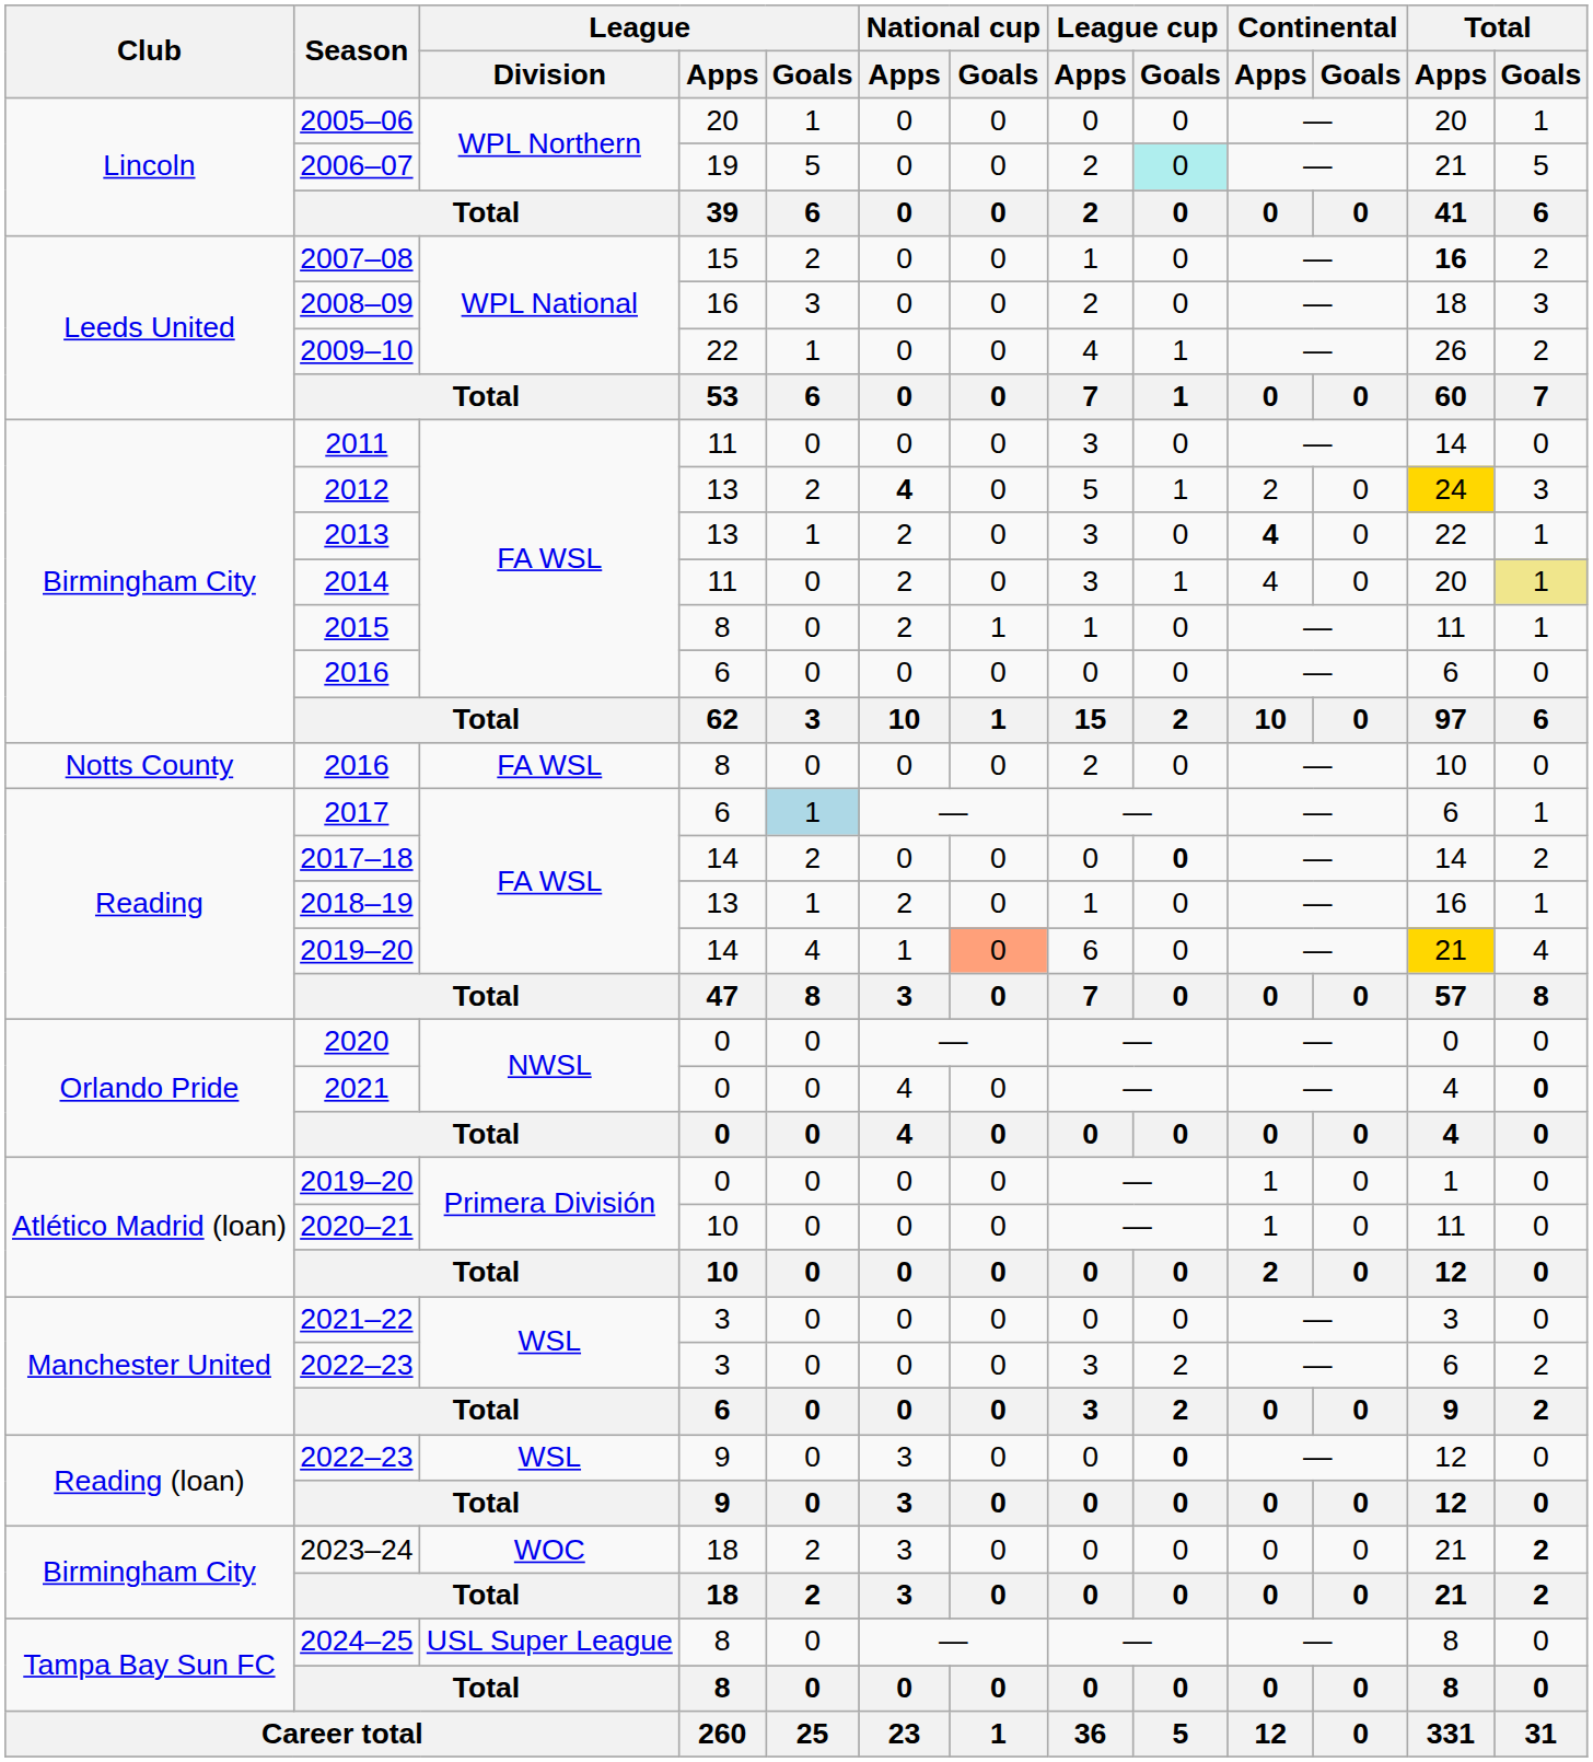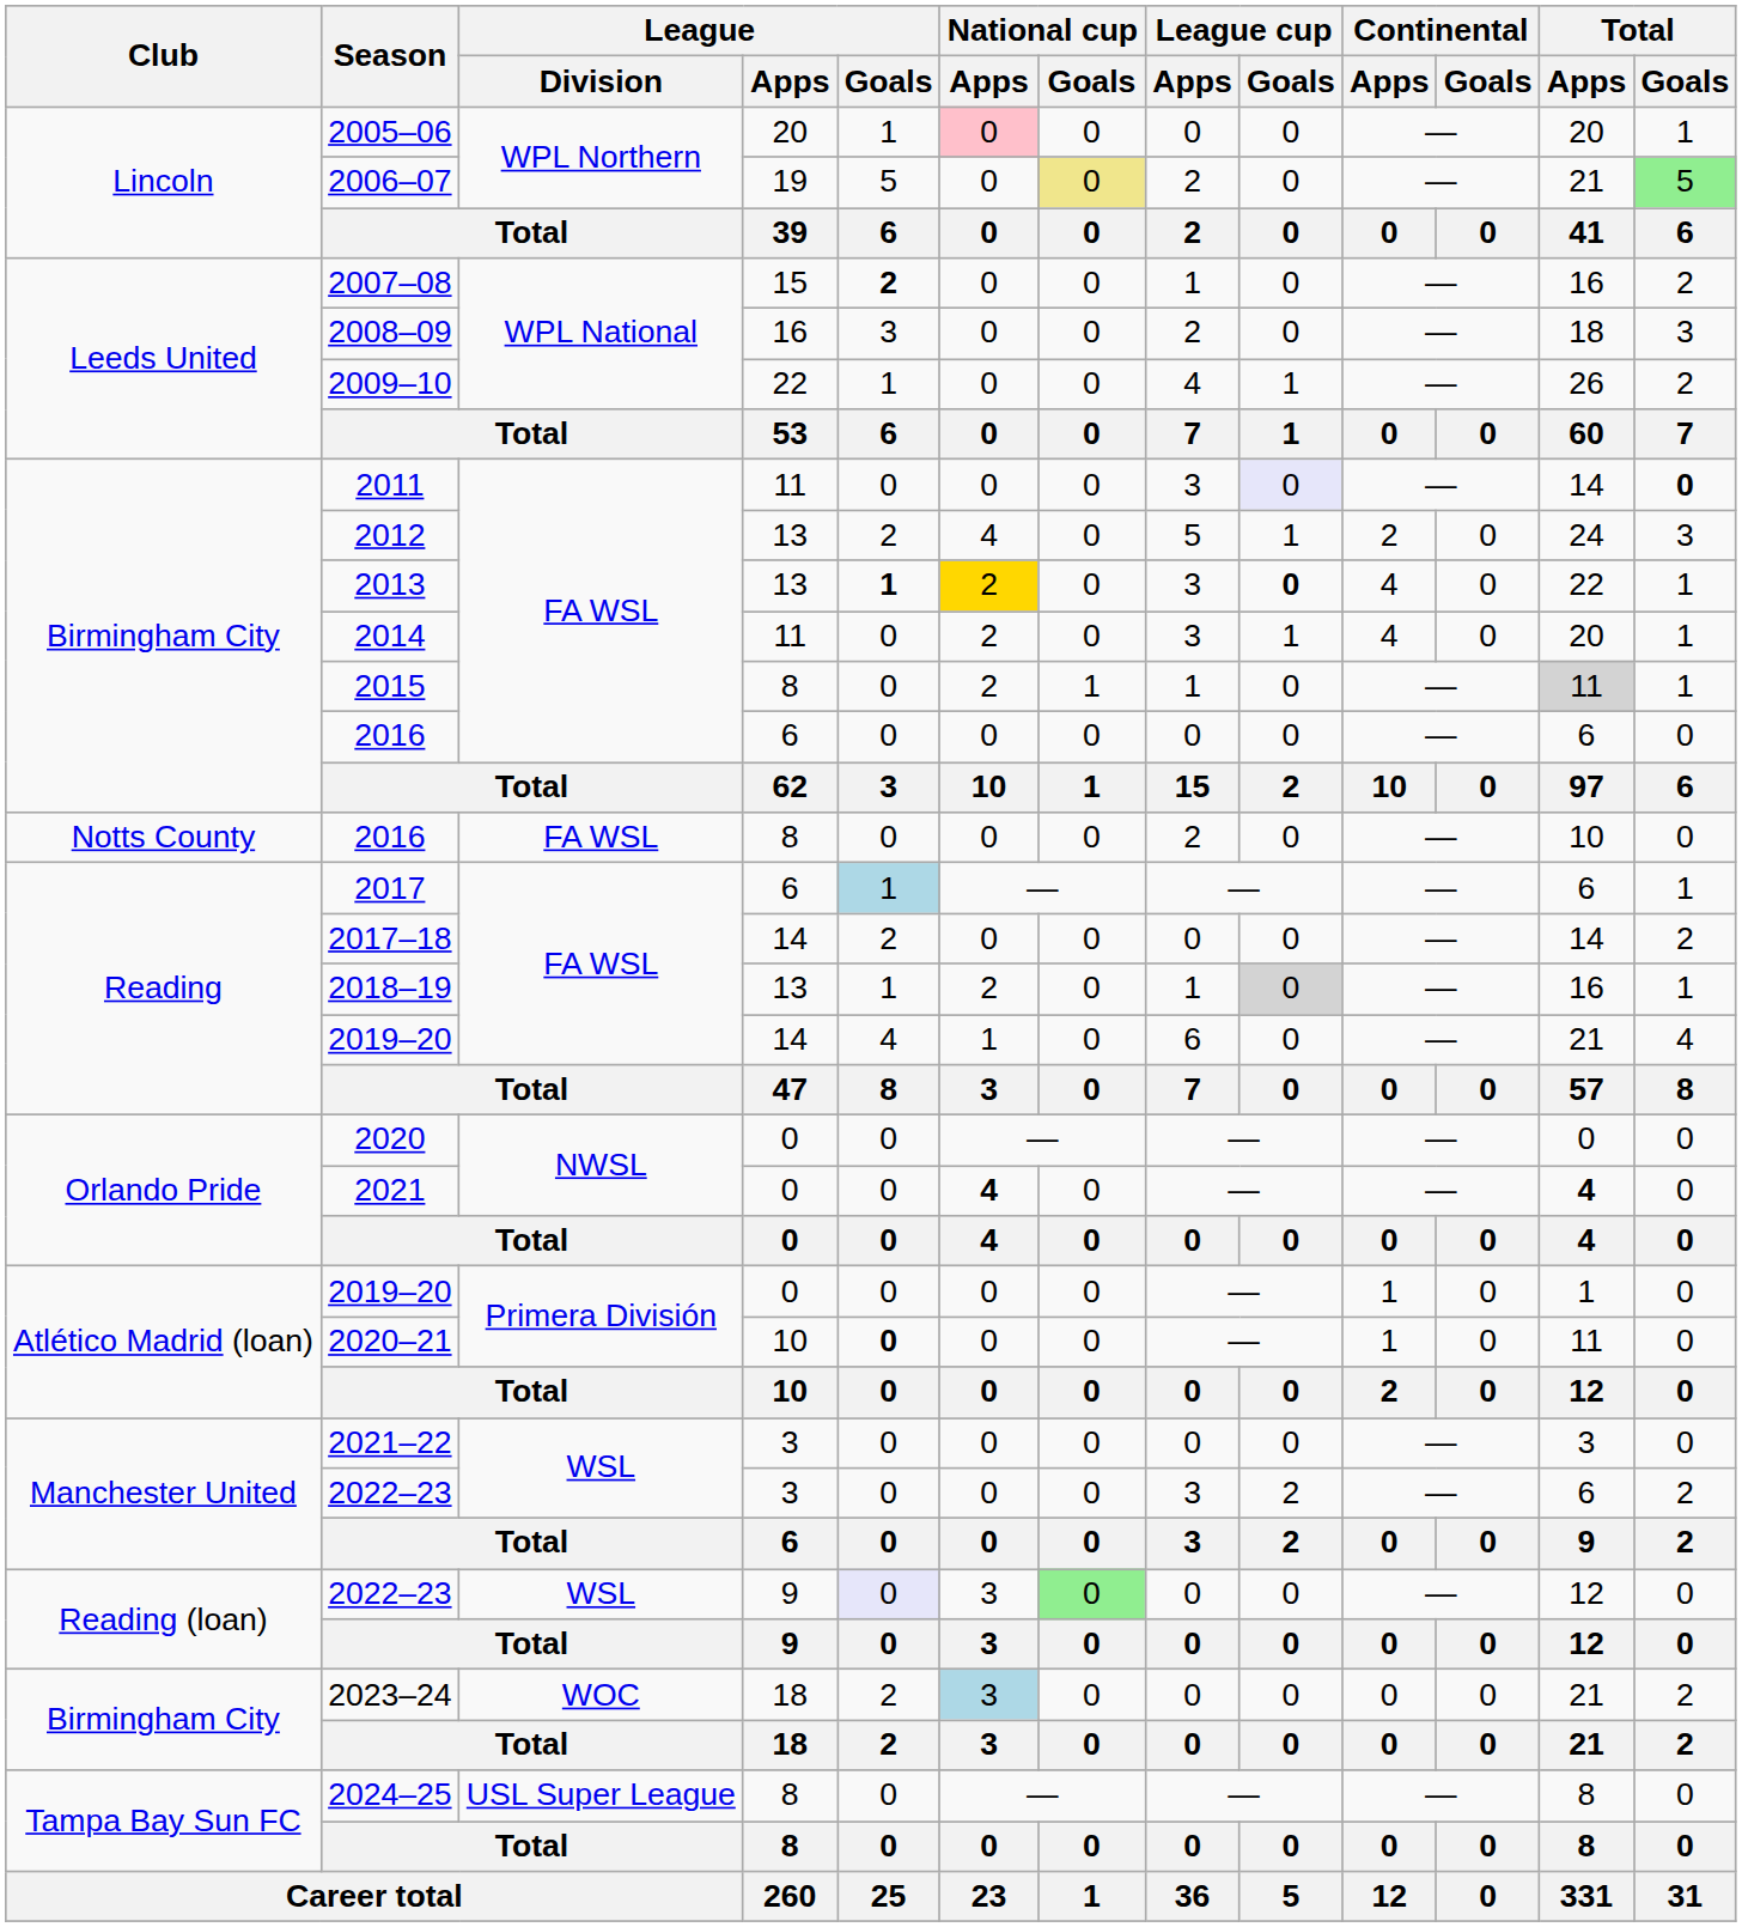2005–06 | National cup / Apps: no background -> pink background
2006–07 | National cup / Goals: no background -> khaki background
2006–07 | League cup / Goals: paleturquoise background -> no background
2006–07 | Total / Goals: no background -> lightgreen background
2007–08 | League / Goals: normal -> bold
2007–08 | Total / Apps: bold -> normal
2011 | League cup / Goals: no background -> lavender background
2011 | Total / Goals: normal -> bold
2012 | National cup / Apps: bold -> normal
2012 | Total / Apps: gold background -> no background
2013 | League / Goals: normal -> bold
2013 | National cup / Apps: no background -> gold background
2013 | League cup / Goals: normal -> bold
2013 | Continental / Apps: bold -> normal
2014 | Total / Goals: khaki background -> no background
2015 | Total / Apps: no background -> lightgrey background
2017–18 | League cup / Goals: bold -> normal
2018–19 | League cup / Goals: no background -> lightgrey background
2019–20 / 14 | National cup / Goals: lightsalmon background -> no background
2019–20 / 14 | Total / Apps: gold background -> no background
2021 | National cup / Apps: normal -> bold
2021 | Total / Apps: normal -> bold
2021 | Total / Goals: bold -> normal
2020–21 | League / Goals: normal -> bold
2022–23 / 9 | League / Goals: no background -> lavender background
2022–23 / 9 | National cup / Goals: no background -> lightgreen background
2022–23 / 9 | League cup / Goals: bold -> normal
2023–24 | National cup / Apps: no background -> lightblue background
2023–24 | Total / Goals: bold -> normal
